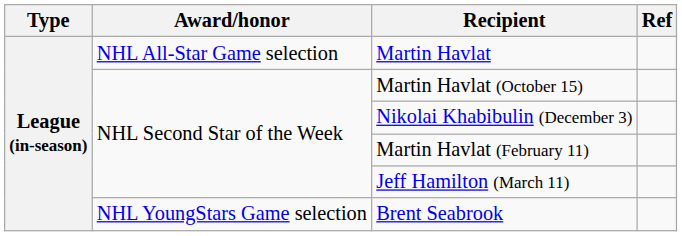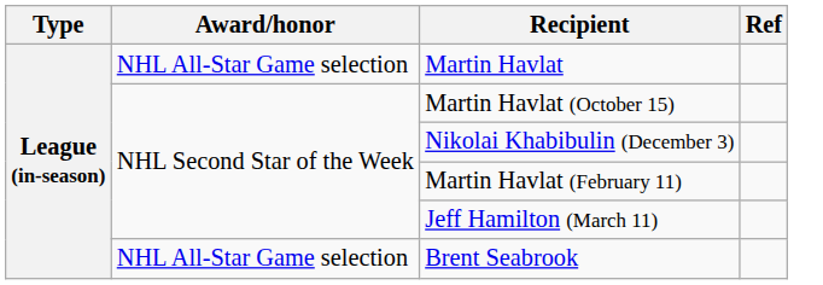Brent Seabrook | Award/honor: NHL YoungStars Game selection -> NHL All-Star Game selection
